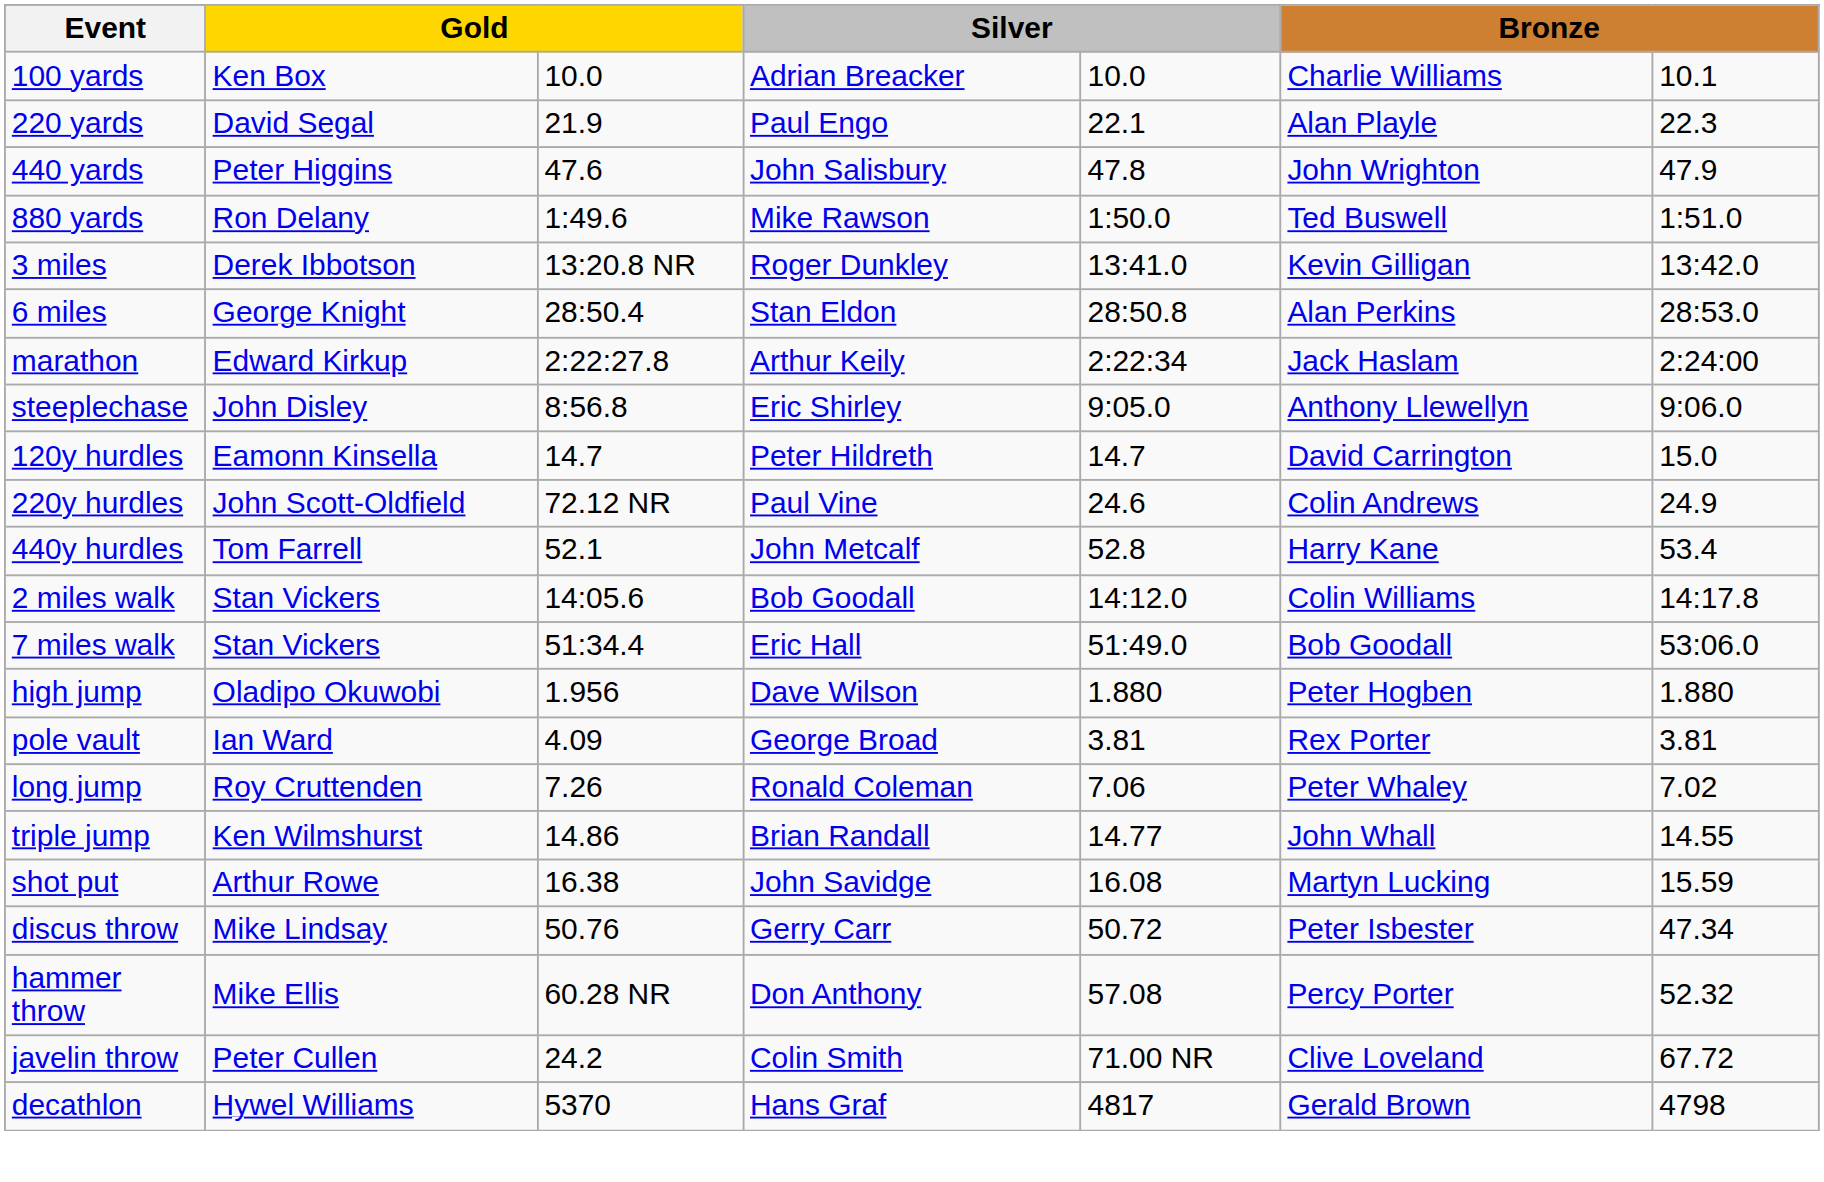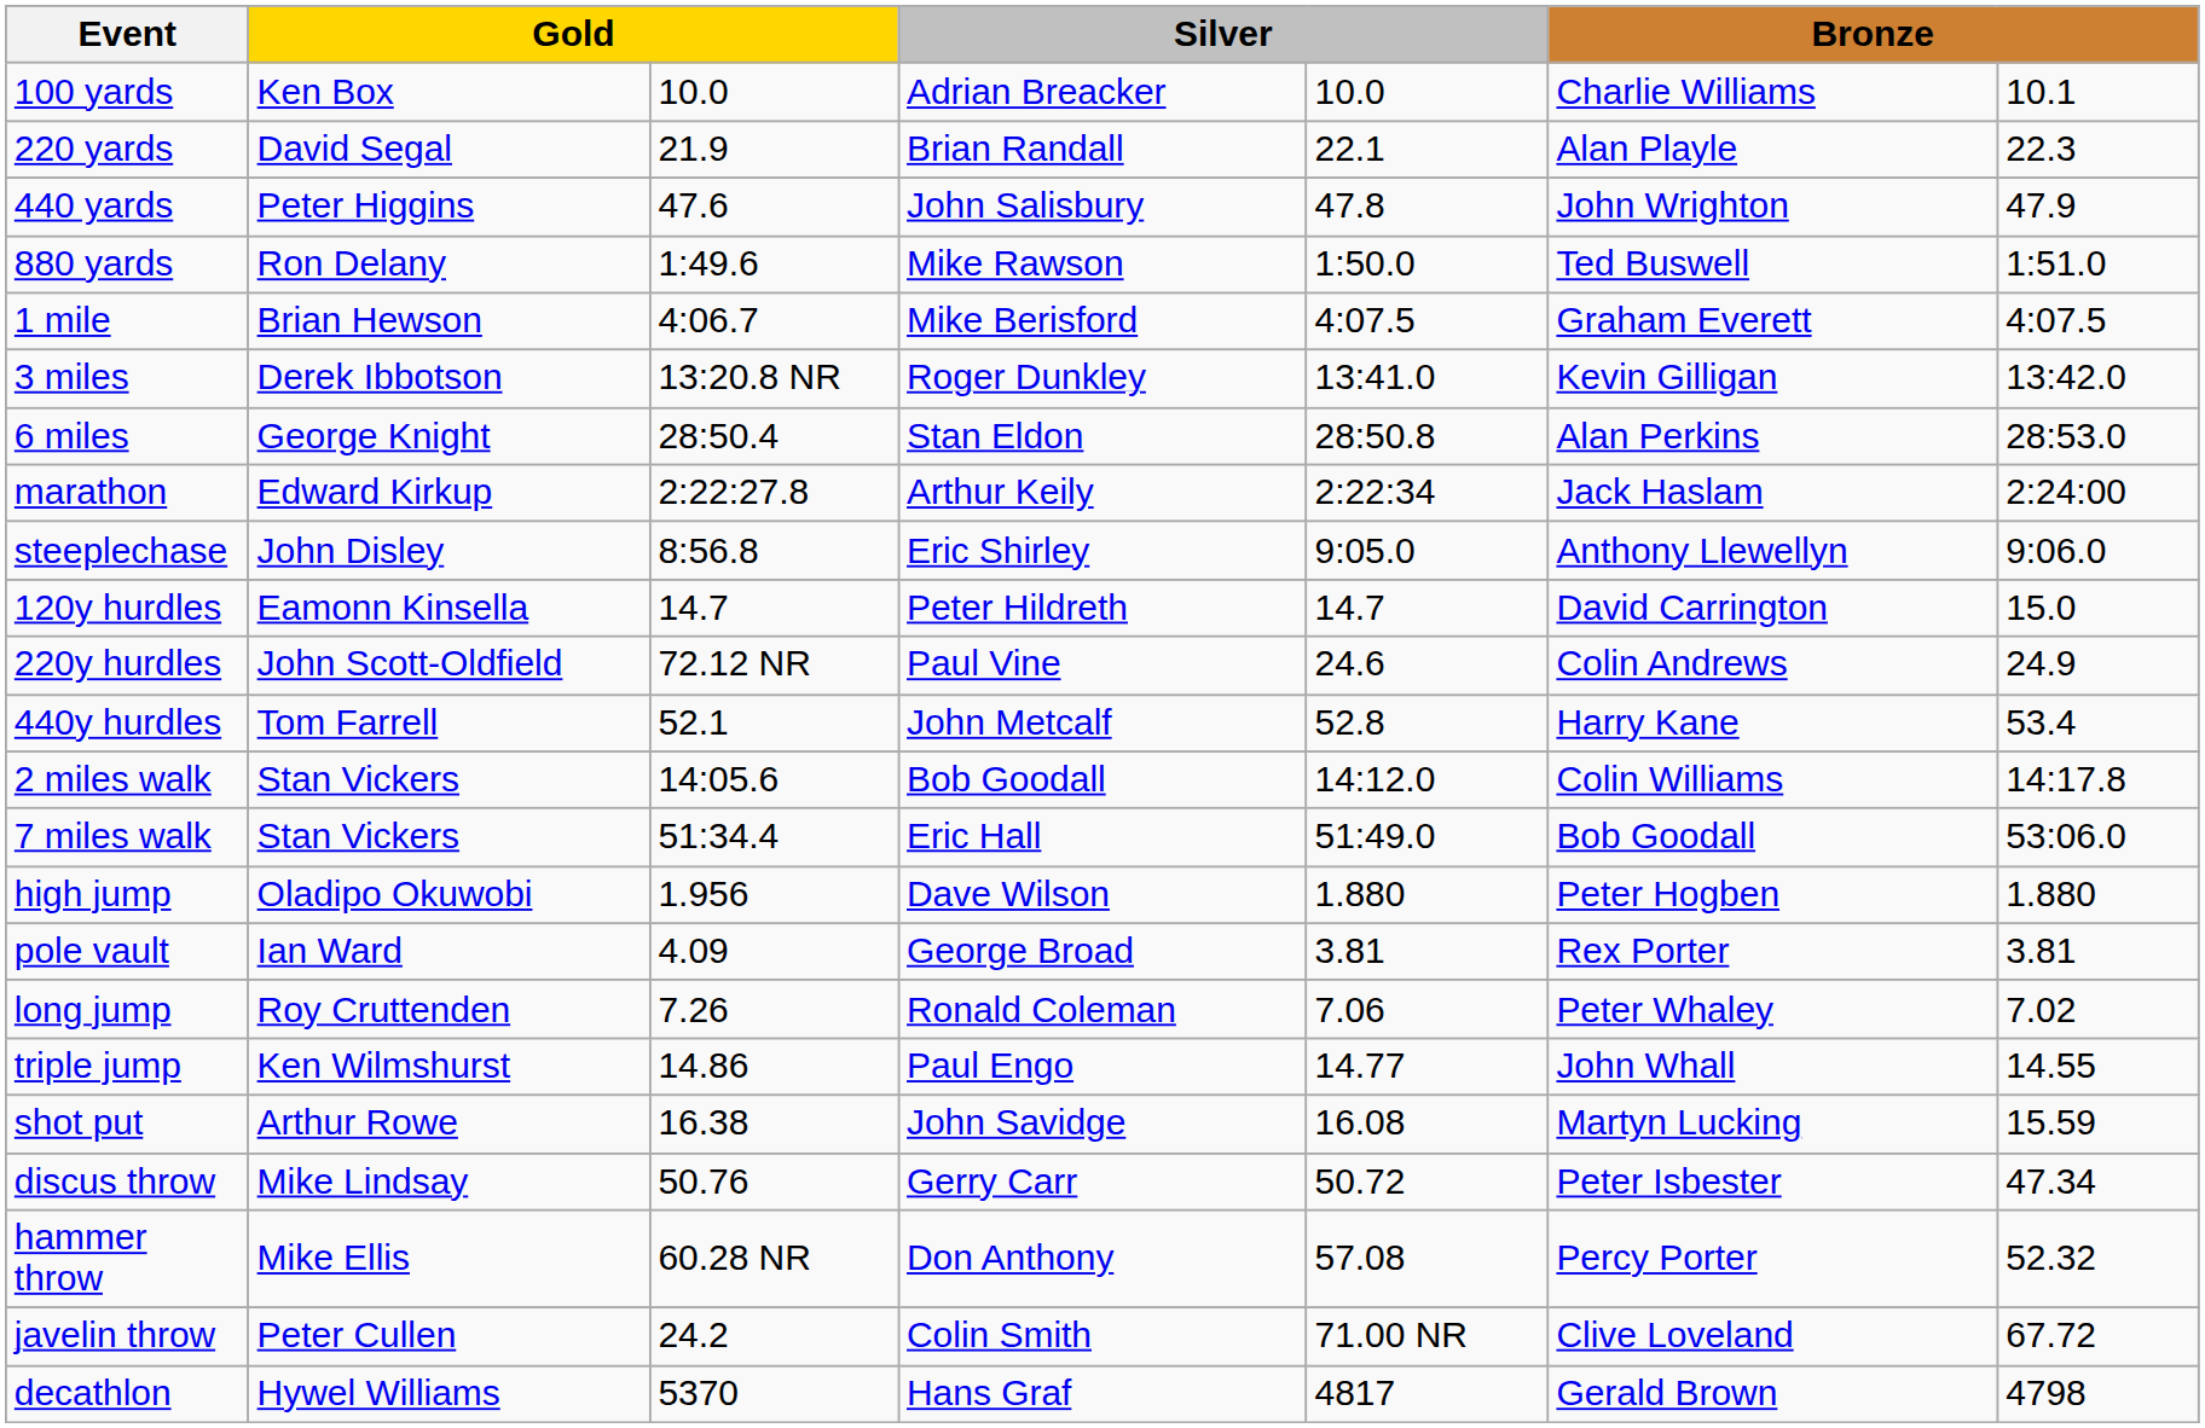220 yards | column 4: Paul Engo -> Brian Randall
+ row: 1 mile | Brian Hewson | 4:06.7 | Mike Berisford | 4:07.5 | Graham Everett | 4:07.5
triple jump | column 4: Brian Randall -> Paul Engo
